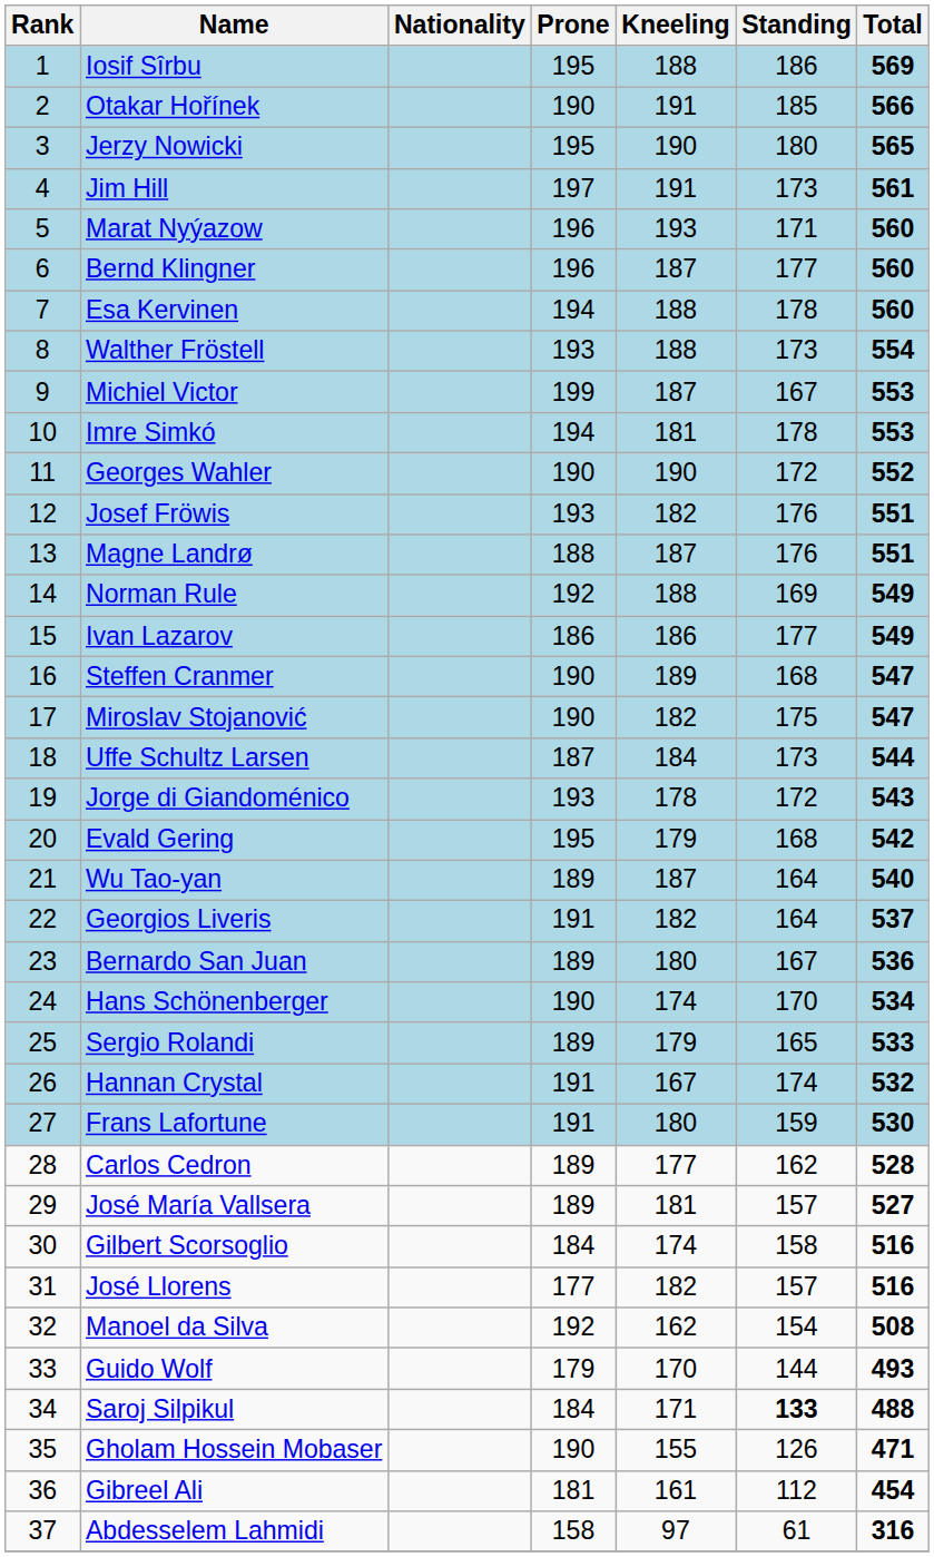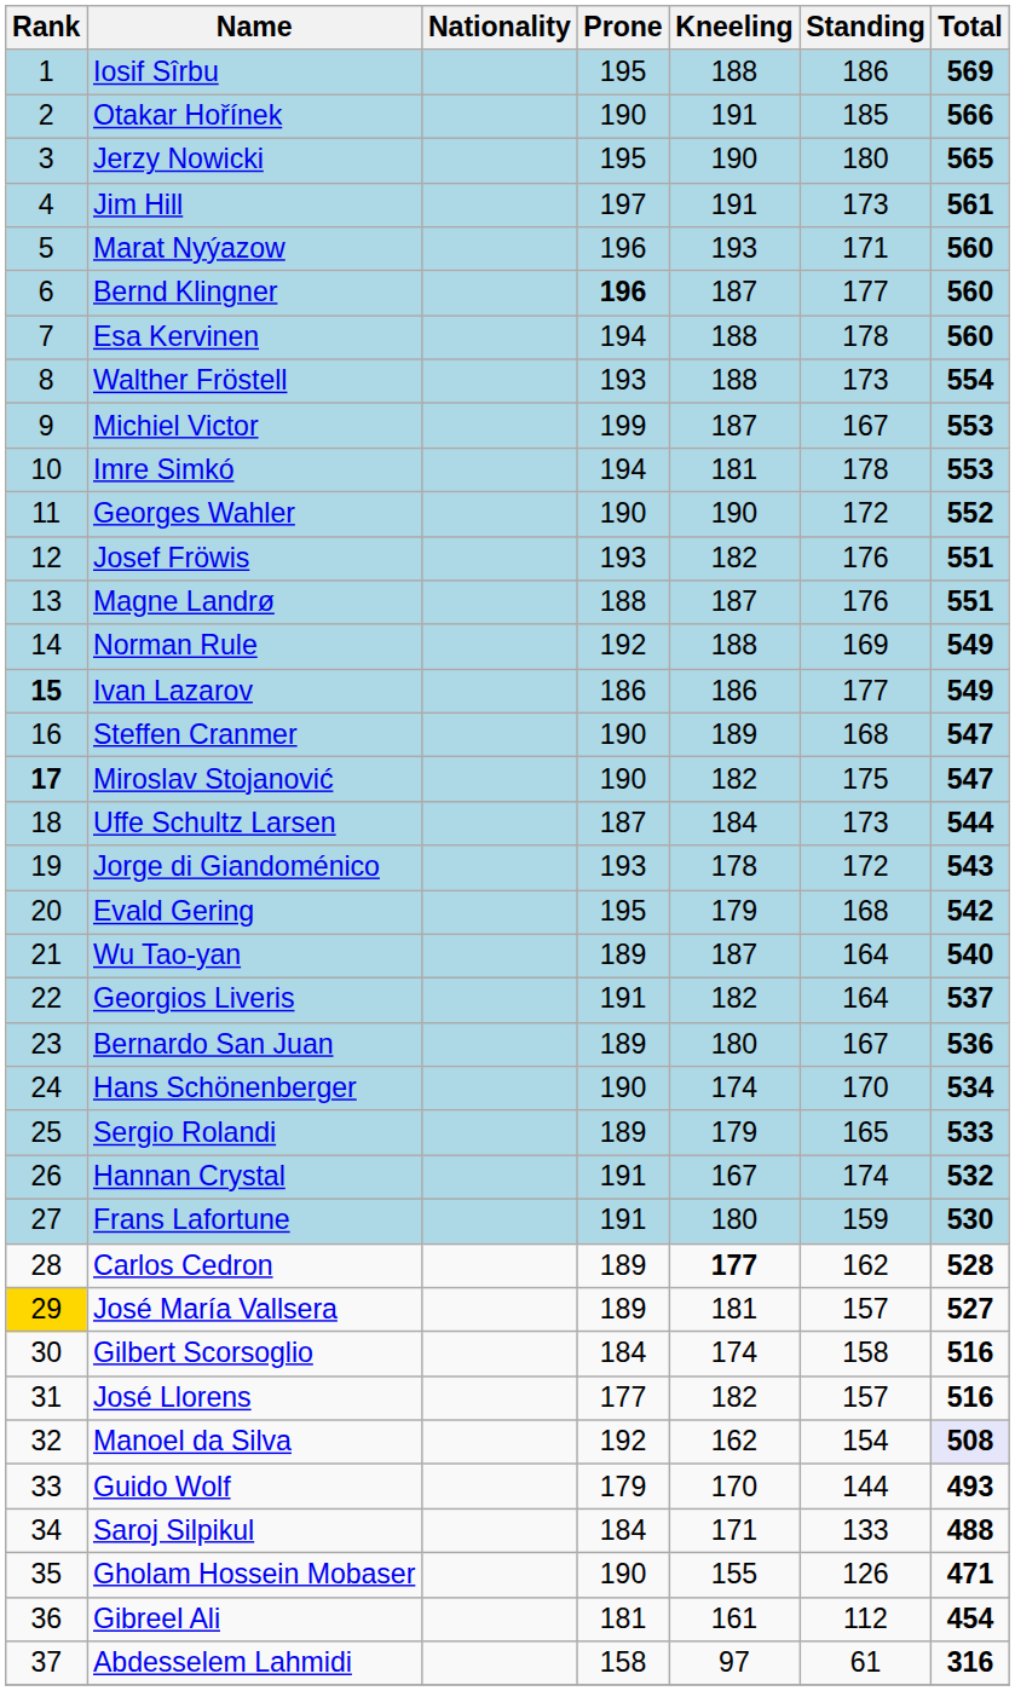Bernd Klingner | Prone: normal -> bold
Ivan Lazarov | Rank: normal -> bold
Miroslav Stojanović | Rank: normal -> bold
Carlos Cedron | Kneeling: normal -> bold
José María Vallsera | Rank: no background -> gold background
Manoel da Silva | Total: no background -> lavender background
Saroj Silpikul | Standing: bold -> normal
